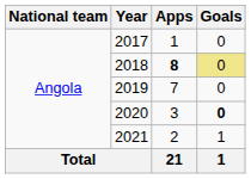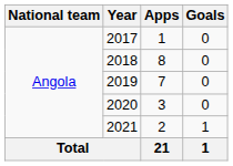2018 | Apps: bold -> normal
2018 | Goals: khaki background -> no background
2020 | Goals: bold -> normal
